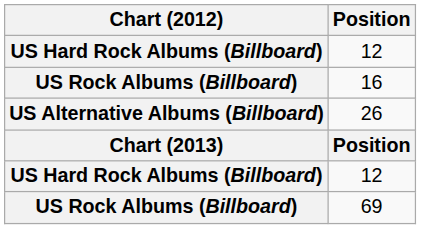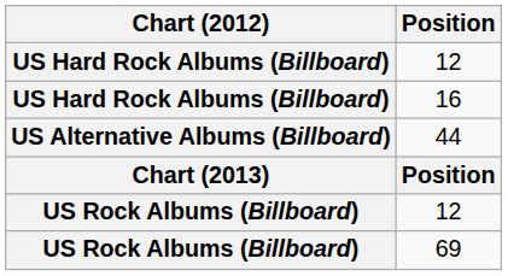row 3 | Chart (2012): US Rock Albums (Billboard) -> US Hard Rock Albums (Billboard)
row 4 | Position: 26 -> 44
row 6 | Chart (2012): US Hard Rock Albums (Billboard) -> US Rock Albums (Billboard)
